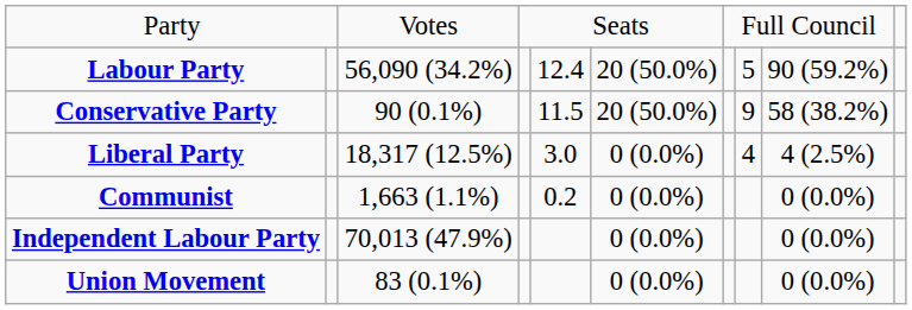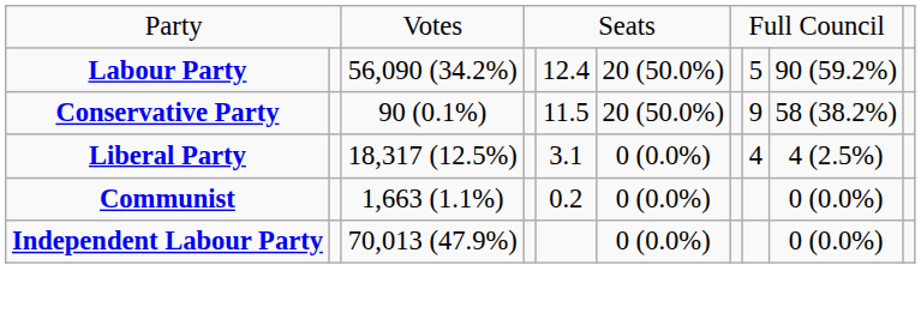Liberal Party | column 5: 3.0 -> 3.1
- row: Union Movement | 83 (0.1%) | 0 (0.0%) | 0 (0.0%)
